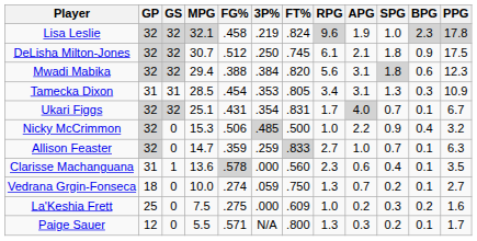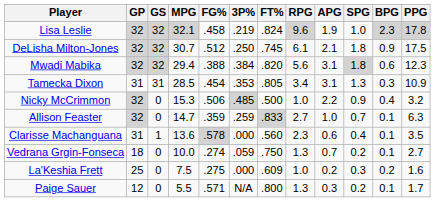- row: Ukari Figgs | 32 | 32 | 25.1 | .431 | .354 | .831 | 1.7 | 4.0 | 0.7 | 0.1 | 6.7
